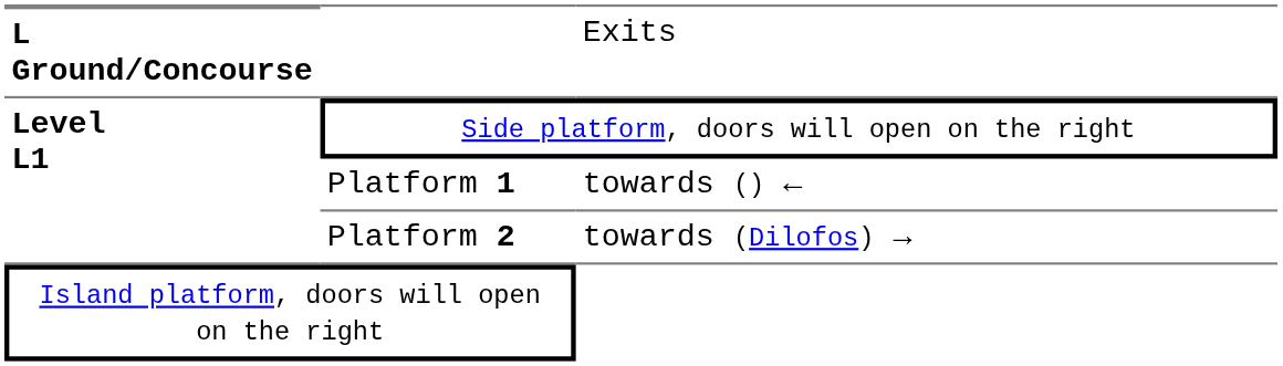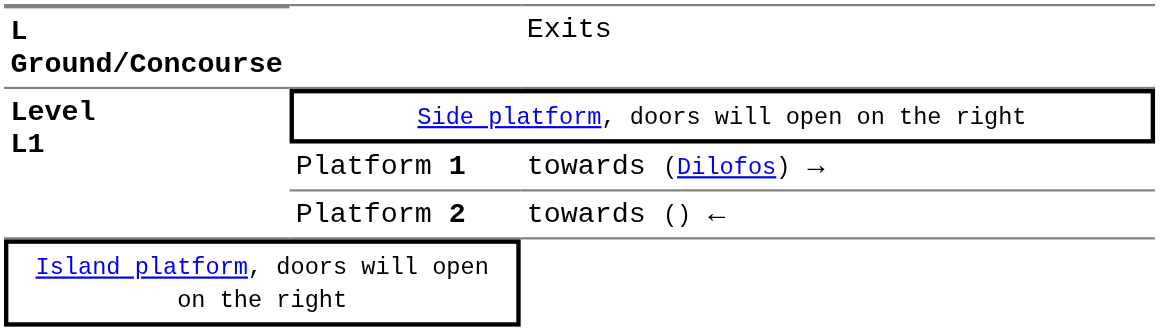Platform 1 | column 3: towards () ← -> towards (Dilofos) →
Platform 2 | column 3: towards (Dilofos) → -> towards () ←
